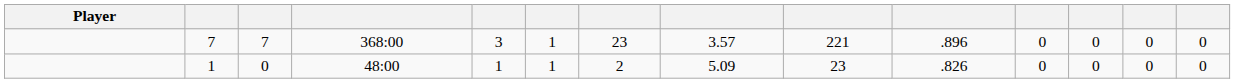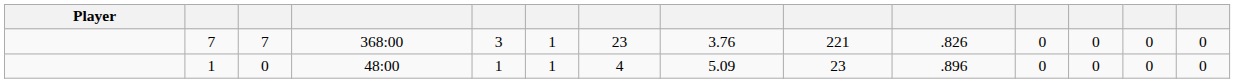row 2 | column 8: 3.57 -> 3.76
row 2 | column 10: .896 -> .826
row 3 | column 7: 2 -> 4
row 3 | column 10: .826 -> .896
